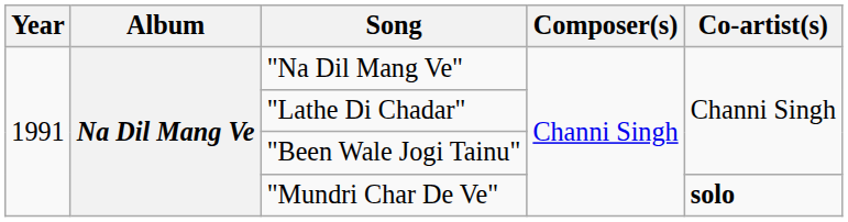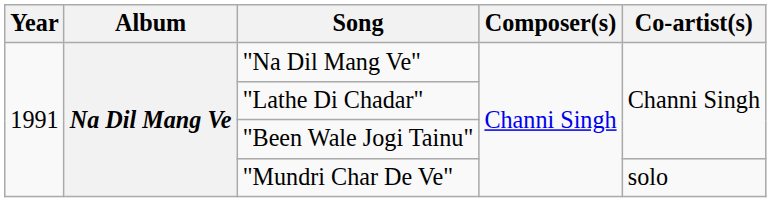"Mundri Char De Ve" | Co-artist(s): bold -> normal
